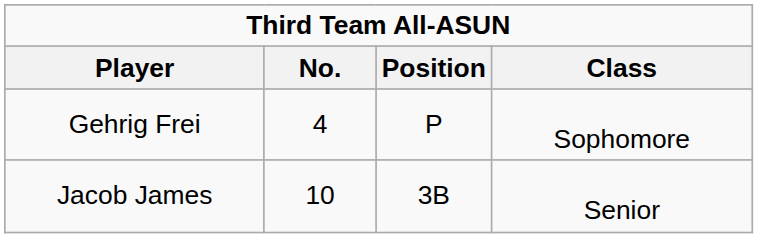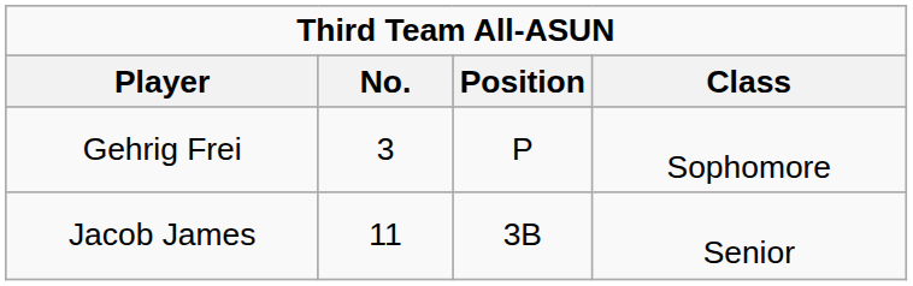Gehrig Frei | No.: 4 -> 3
Jacob James | No.: 10 -> 11
